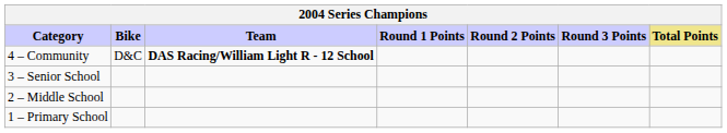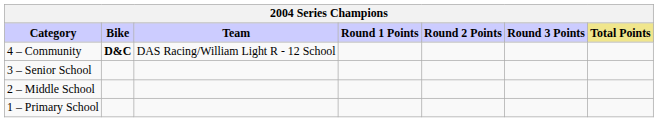4 – Community | Bike: normal -> bold
4 – Community | Team: bold -> normal
